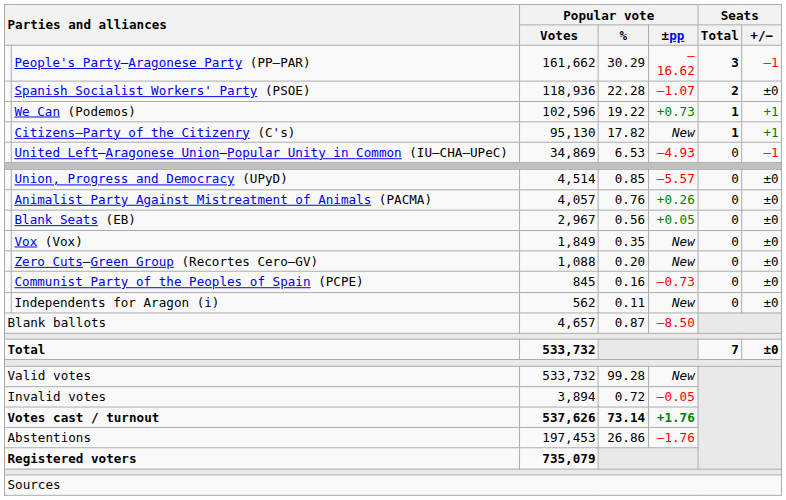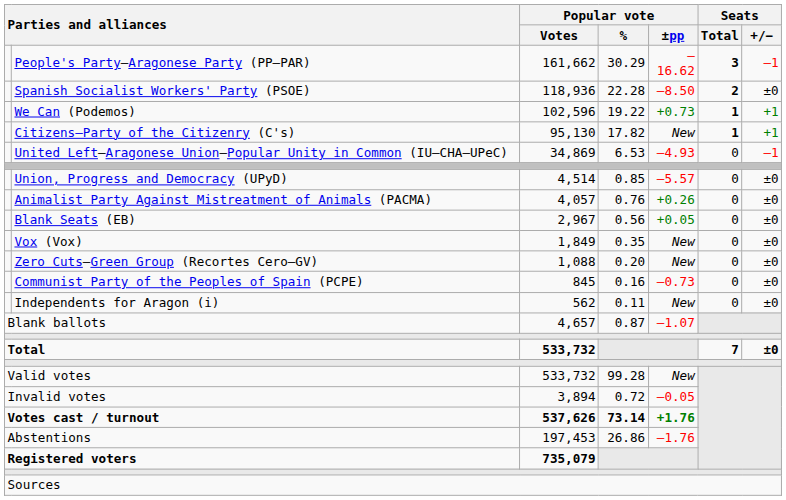Spanish Socialist Workers' Party (PSOE) | Popular vote / ±pp: –1.07 -> –8.50
Blank ballots | Popular vote / ±pp: –8.50 -> –1.07
